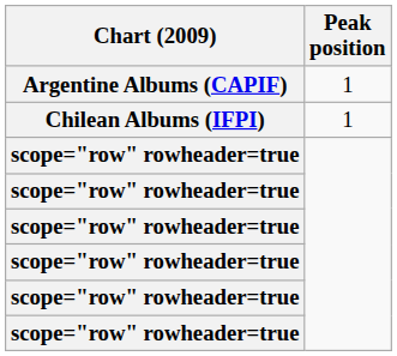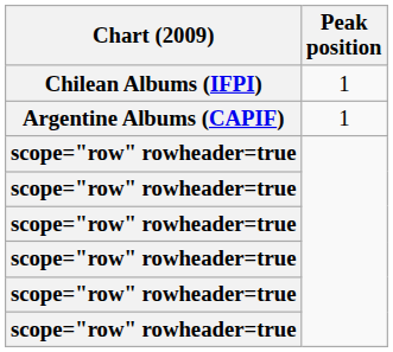rows swapped: Argentine Albums (CAPIF) <-> Chilean Albums (IFPI)
